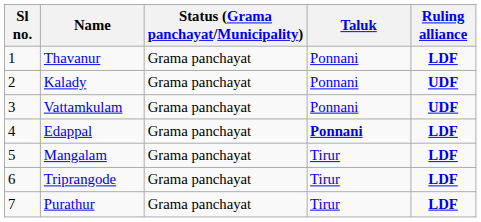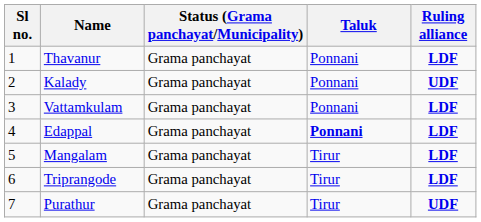Vattamkulam | Ruling alliance: UDF -> LDF
Purathur | Ruling alliance: LDF -> UDF
